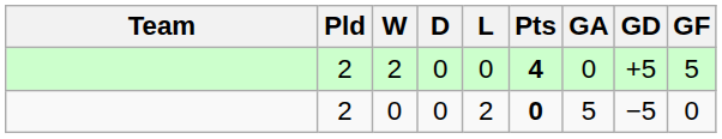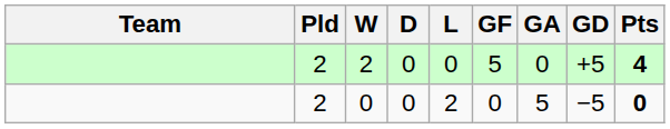columns swapped: GF <-> Pts
